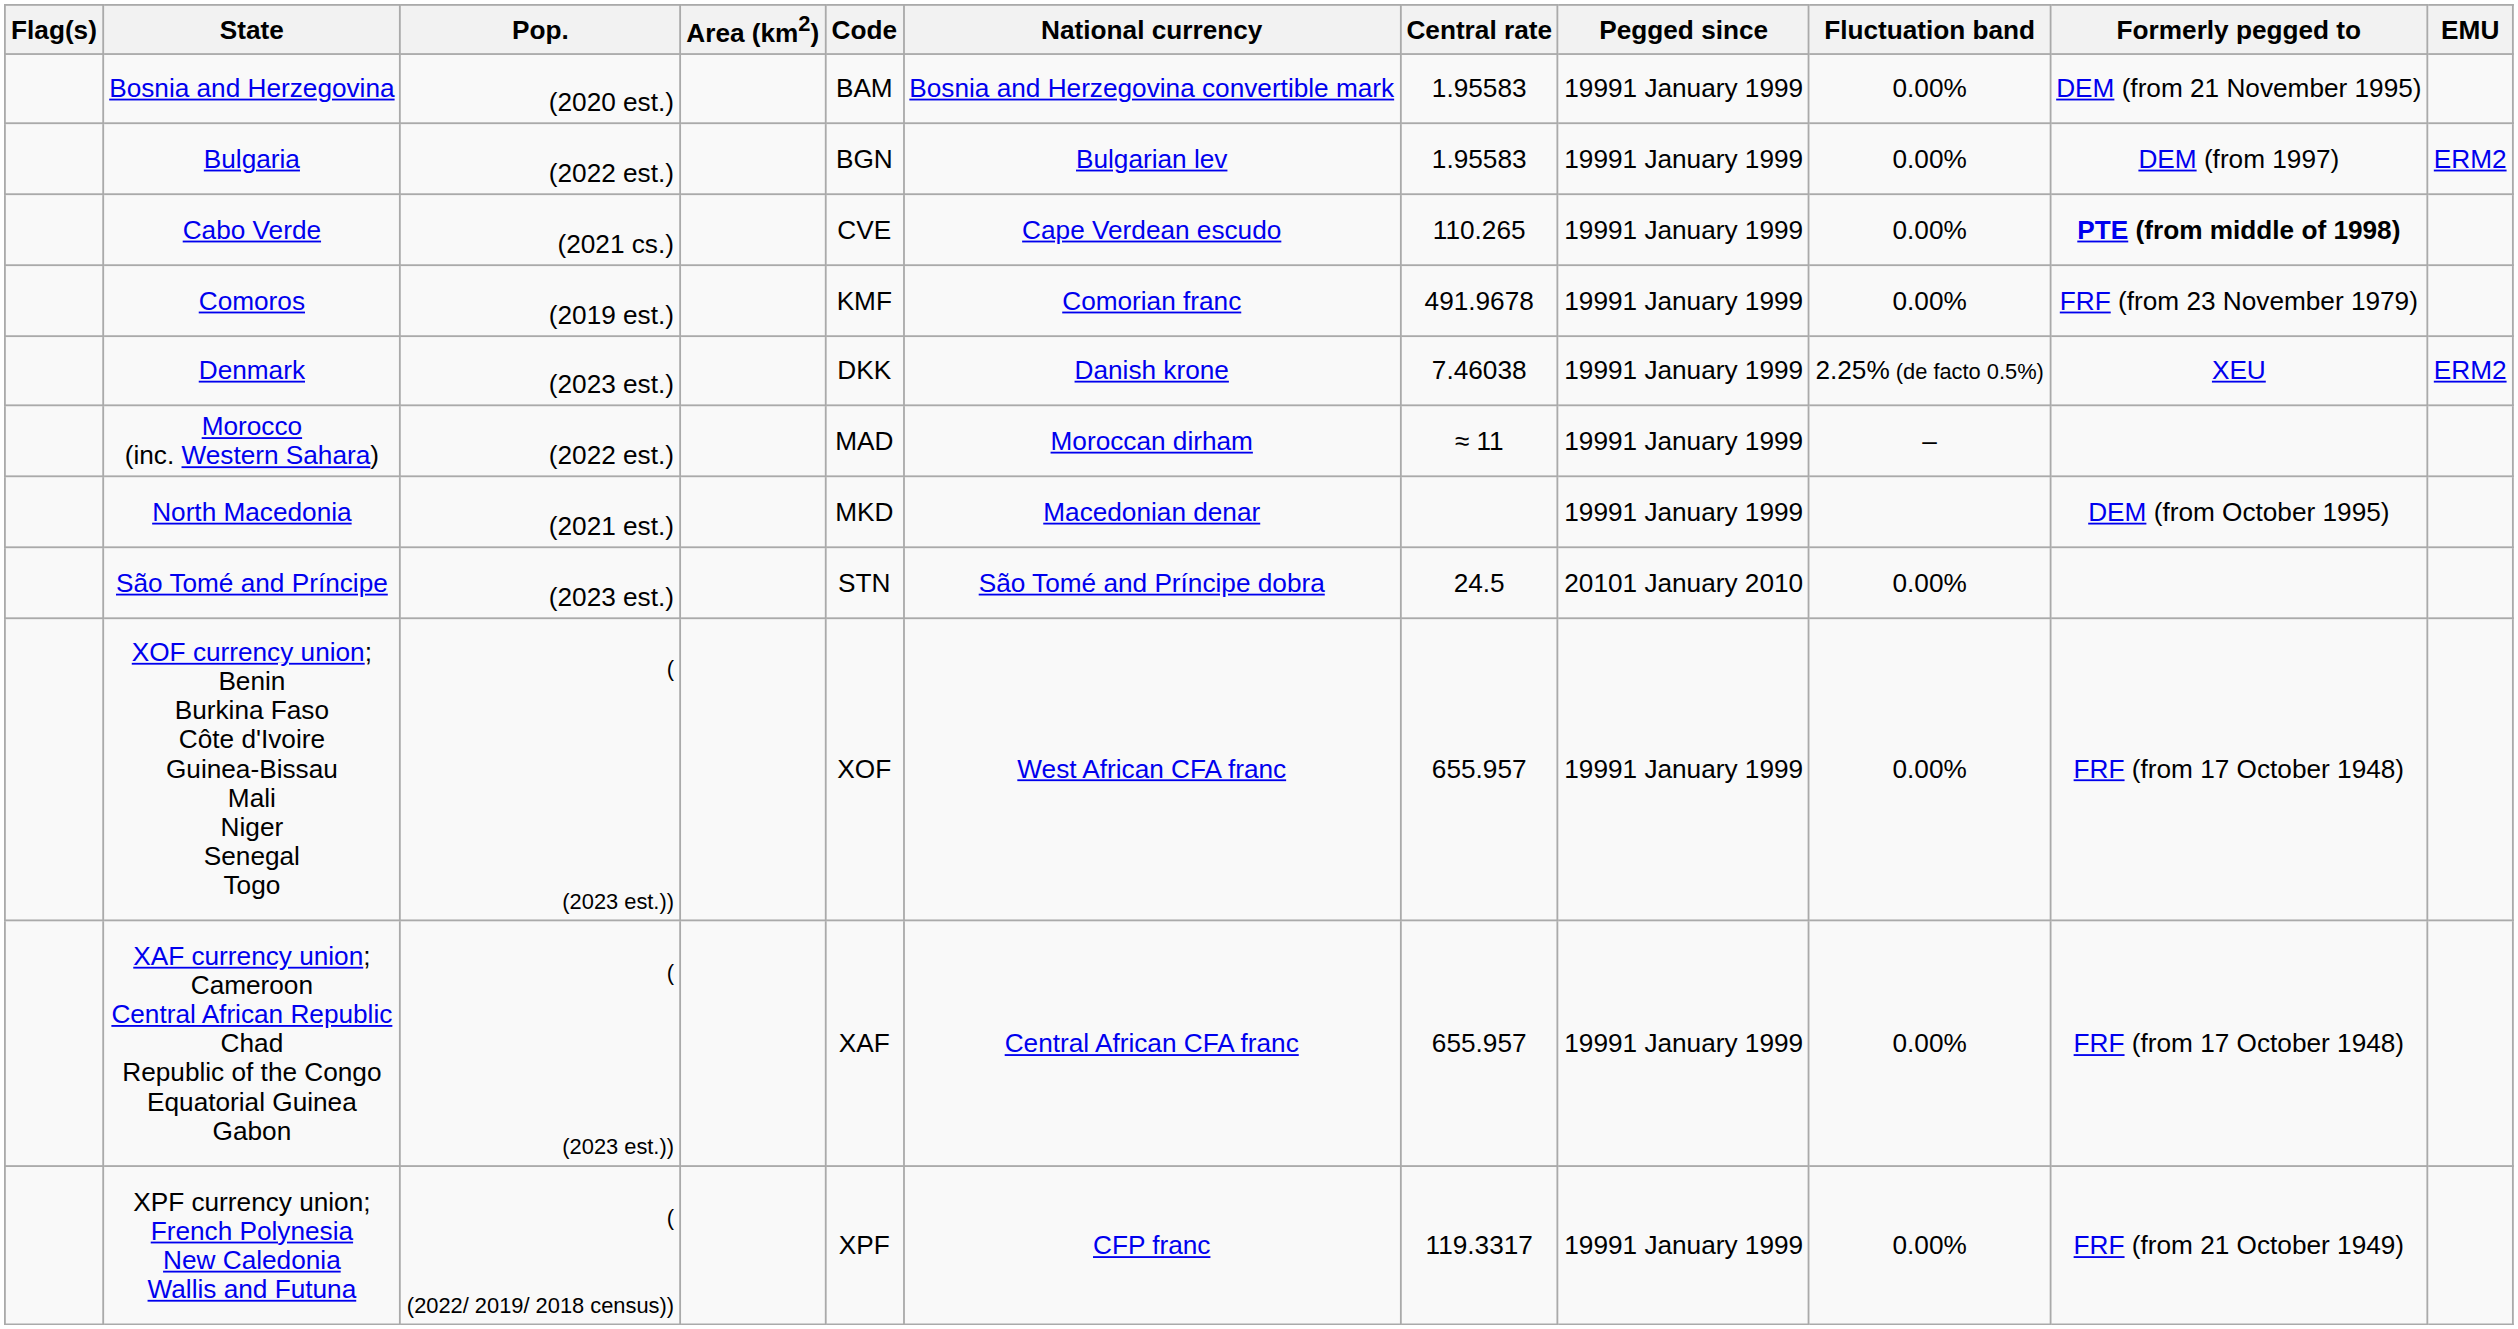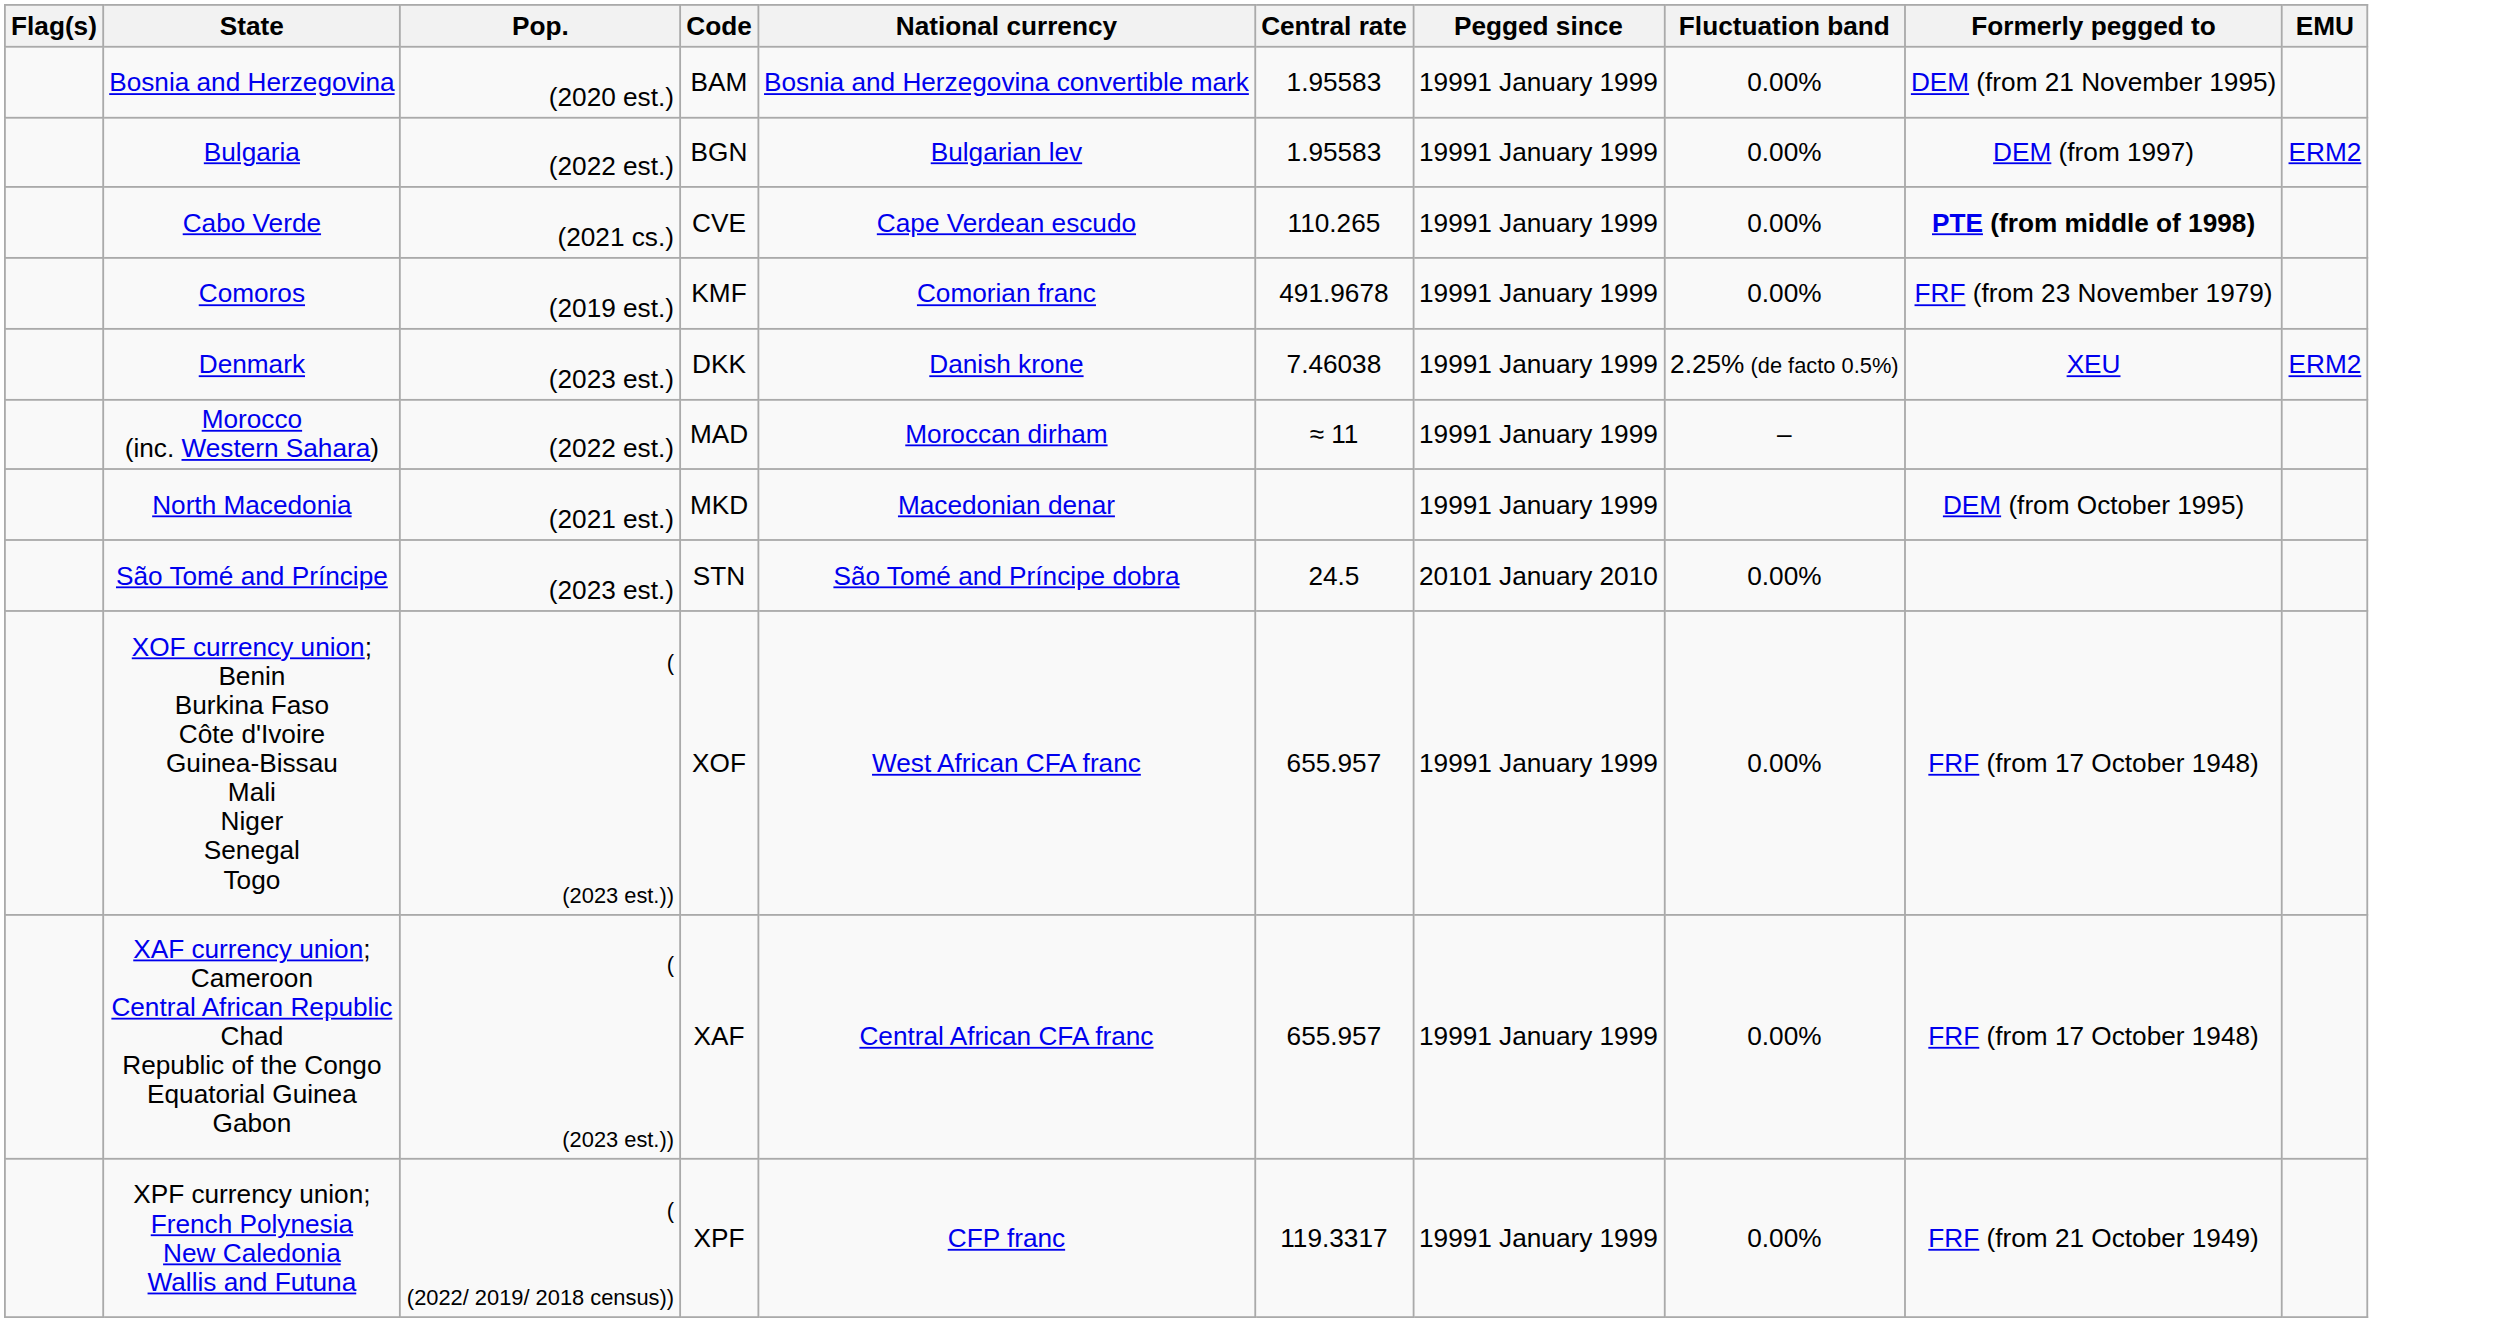- column: Area (km2)
